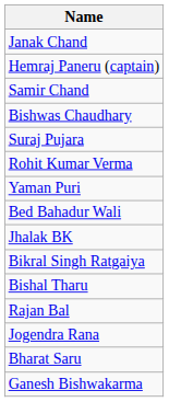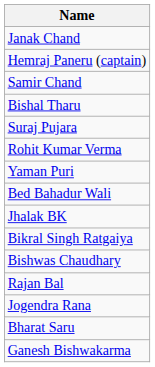row 5 | column 1: Bishwas Chaudhary -> Bishal Tharu
row 12 | column 1: Bishal Tharu -> Bishwas Chaudhary
